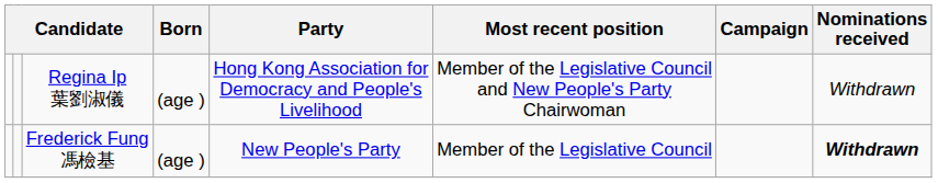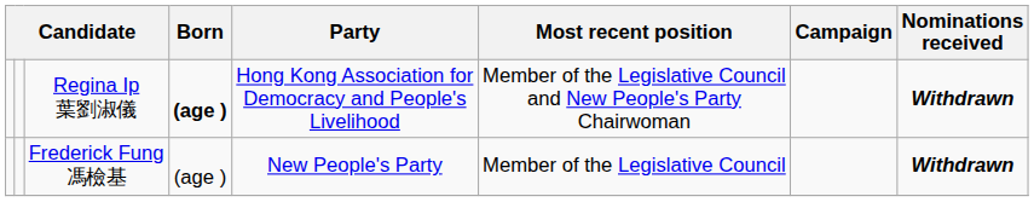Regina Ip 葉劉淑儀 | Born: normal -> bold
Regina Ip 葉劉淑儀 | Nominations received: normal -> bold
